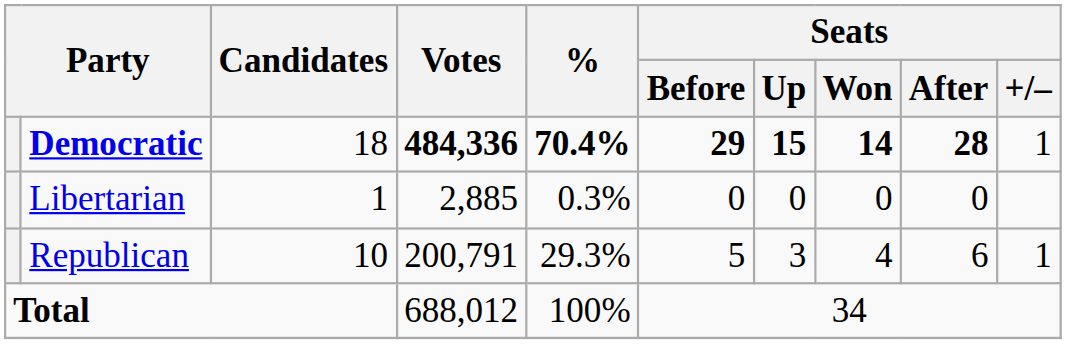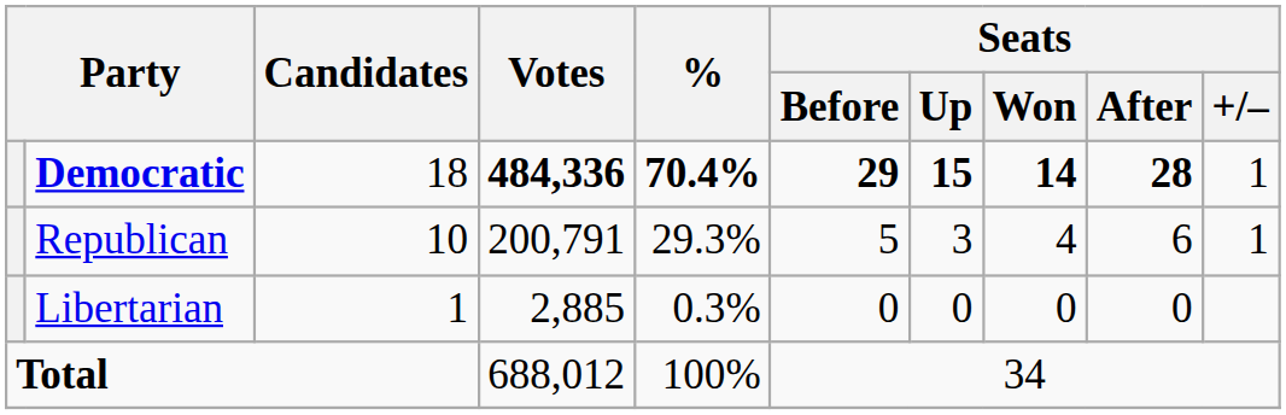rows swapped: Republican <-> Libertarian
